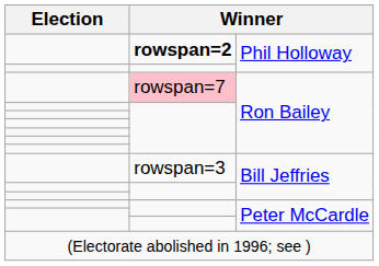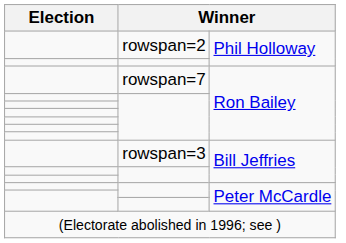rowspan=2 | column 2: bold -> normal
rowspan=7 | column 2: pink background -> no background
